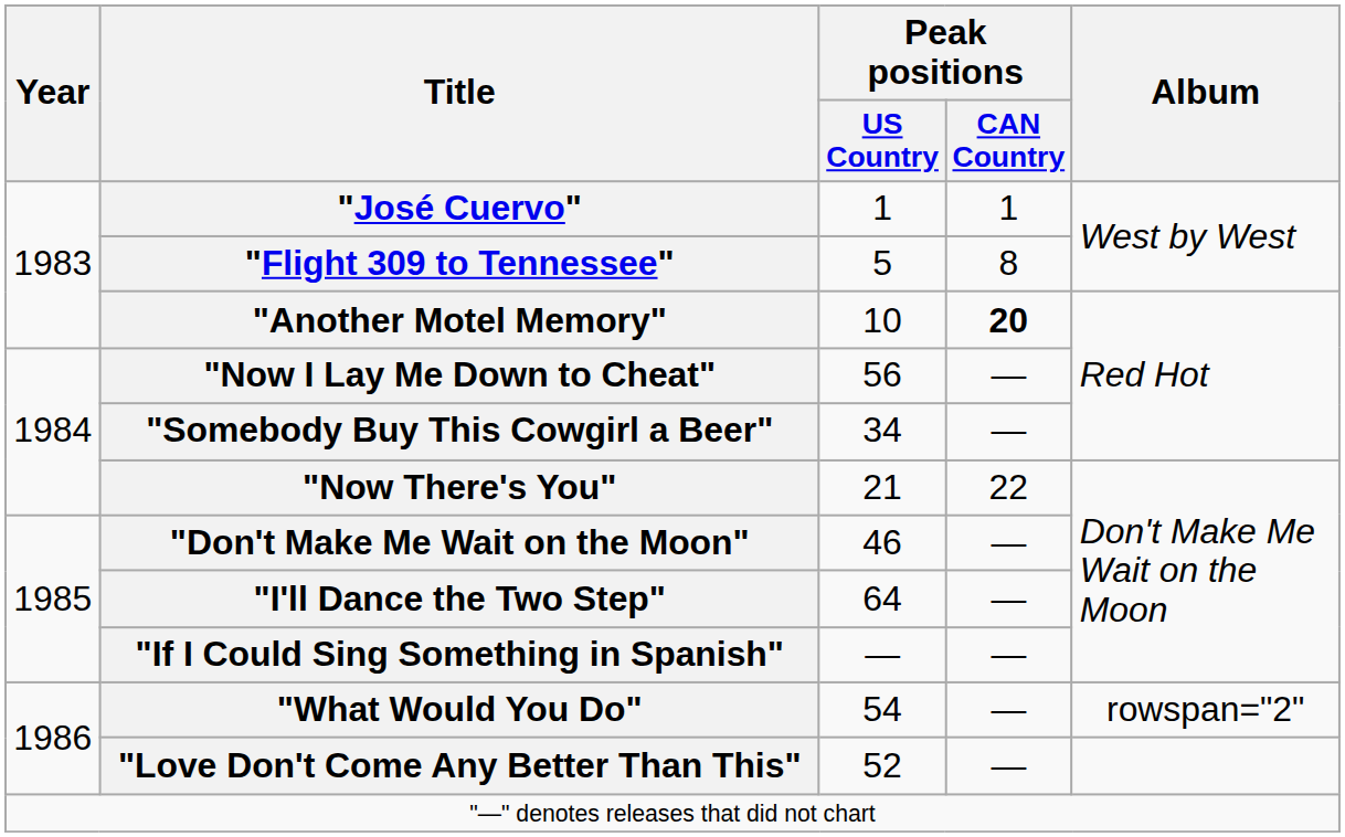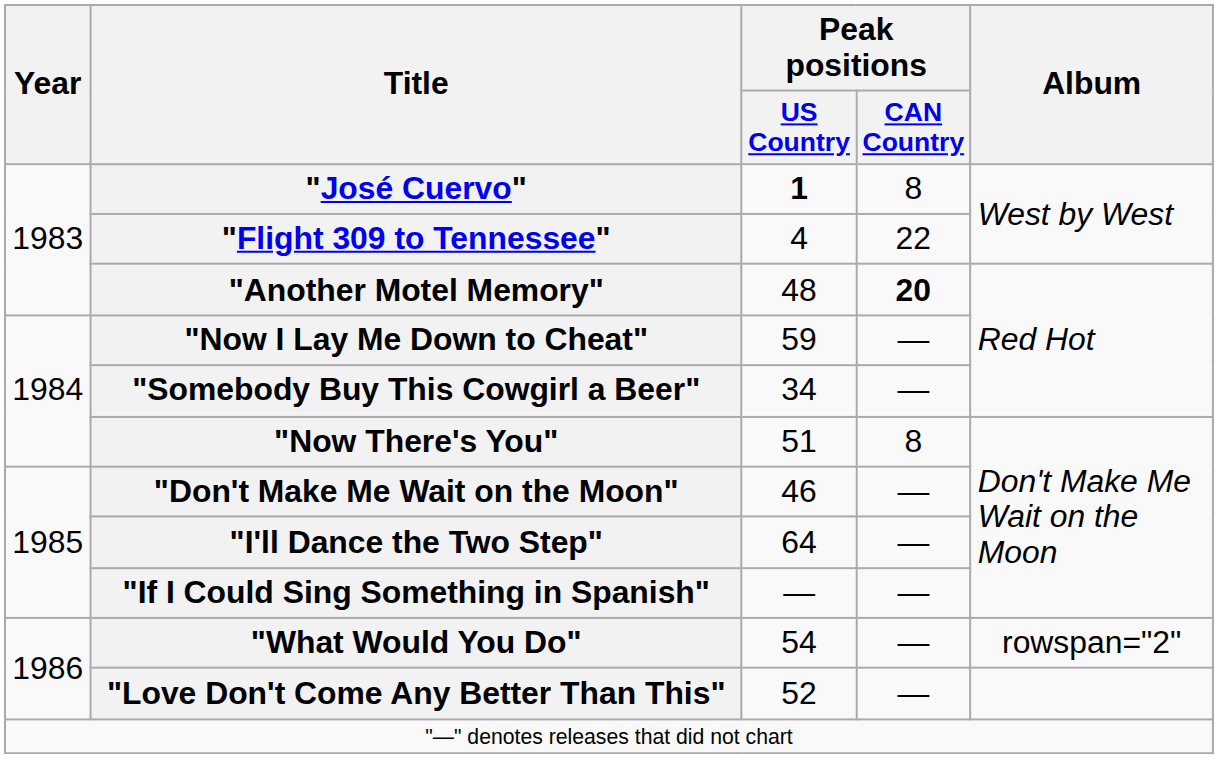"José Cuervo" | Peak positions / US Country: normal -> bold
"José Cuervo" | Peak positions / CAN Country: 1 -> 8
"Flight 309 to Tennessee" | Peak positions / US Country: 5 -> 4
"Flight 309 to Tennessee" | Peak positions / CAN Country: 8 -> 22
"Another Motel Memory" | Peak positions / US Country: 10 -> 48
"Now I Lay Me Down to Cheat" | Peak positions / US Country: 56 -> 59
"Now There's You" | Peak positions / US Country: 21 -> 51
"Now There's You" | Peak positions / CAN Country: 22 -> 8
